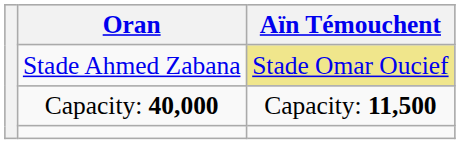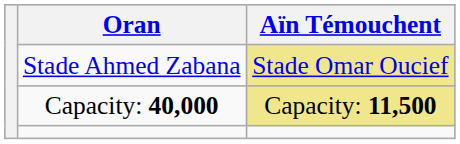Capacity: 40,000 | Aïn Témouchent: no background -> khaki background
